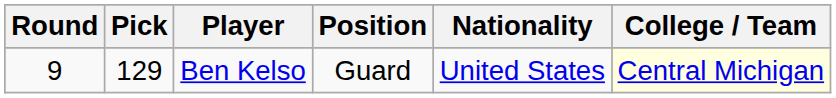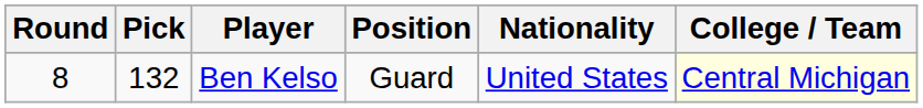Ben Kelso | Round: 9 -> 8
Ben Kelso | Pick: 129 -> 132
